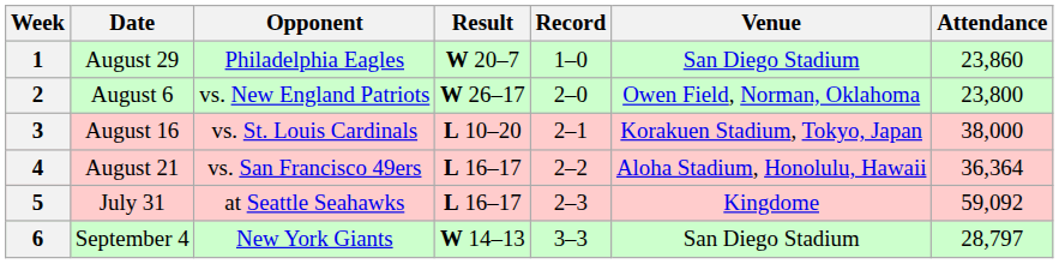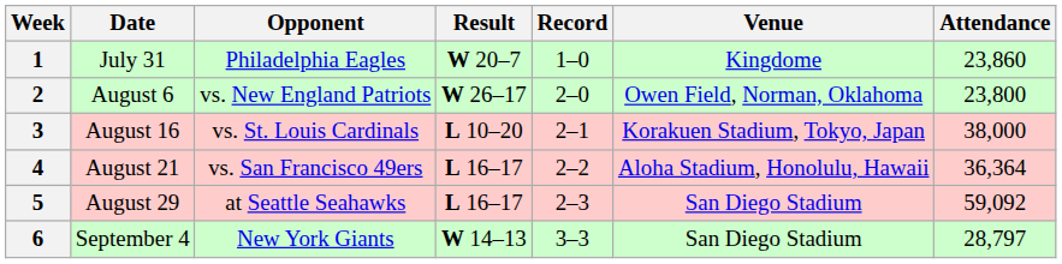1 | Date: August 29 -> July 31
1 | Venue: San Diego Stadium -> Kingdome
5 | Date: July 31 -> August 29
5 | Venue: Kingdome -> San Diego Stadium
